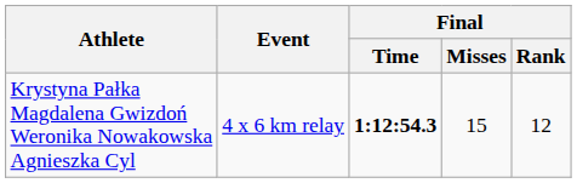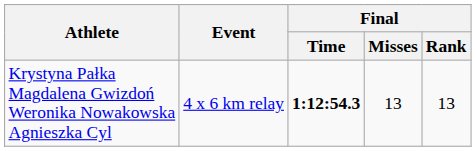row 3 | Final / Misses: 15 -> 13
row 3 | Final / Rank: 12 -> 13
